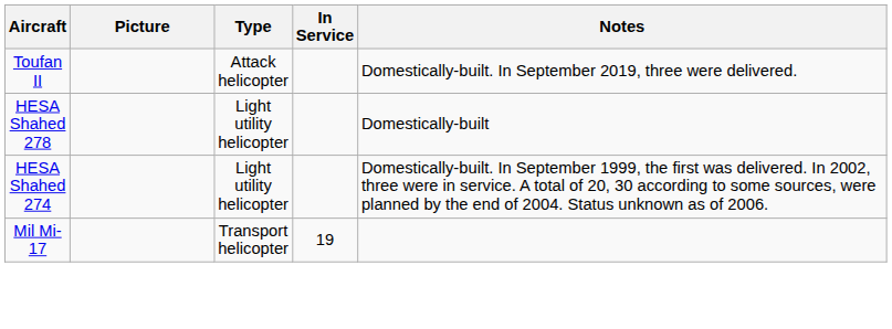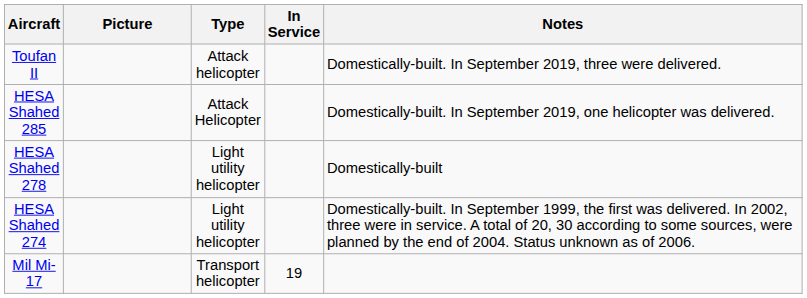+ row: HESA Shahed 285 | Attack Helicopter | Domestically-built. In September 2019, one helicopter was delivered.
